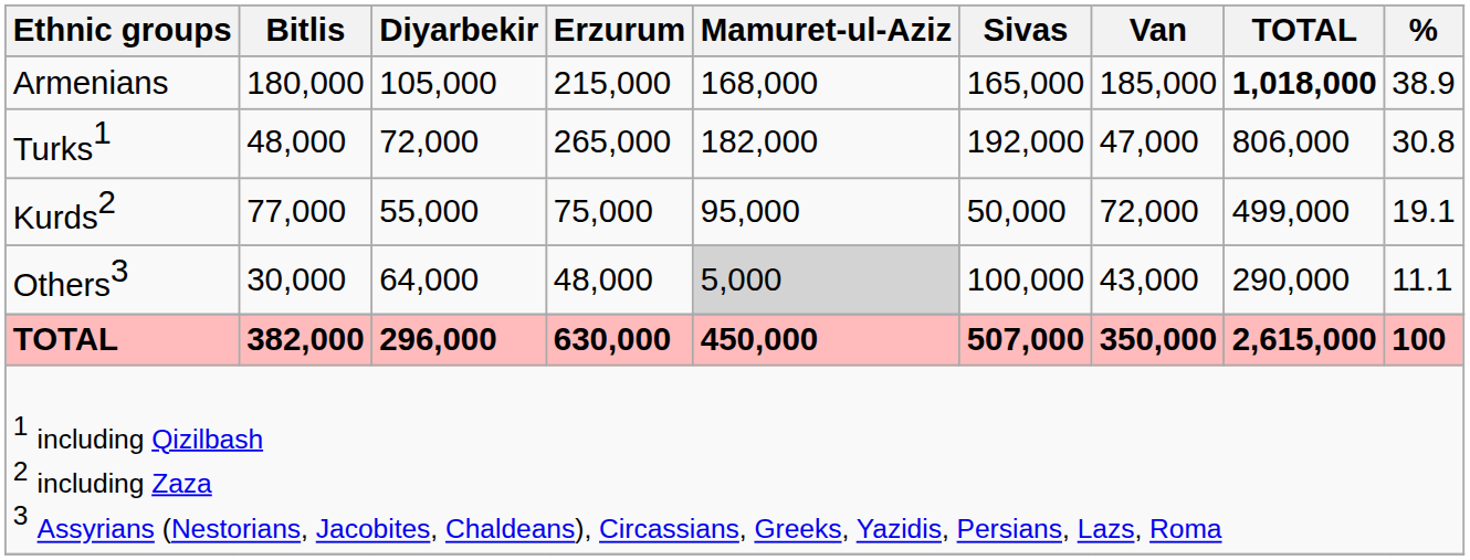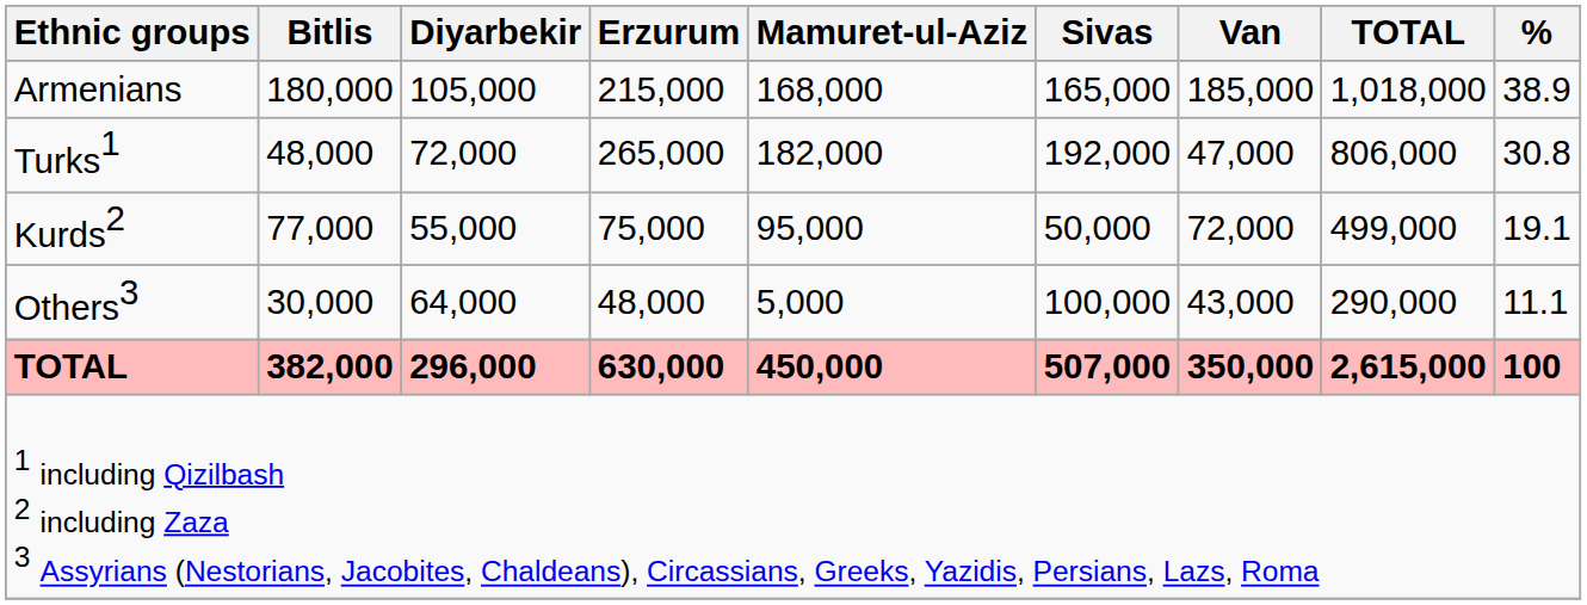Armenians | TOTAL: bold -> normal
Others3 | Mamuret-ul-Aziz: lightgrey background -> no background
